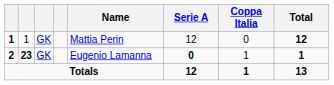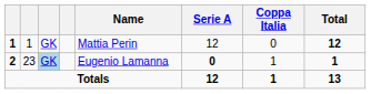2 | column 2: bold -> normal
2 | column 3: no background -> lightblue background
